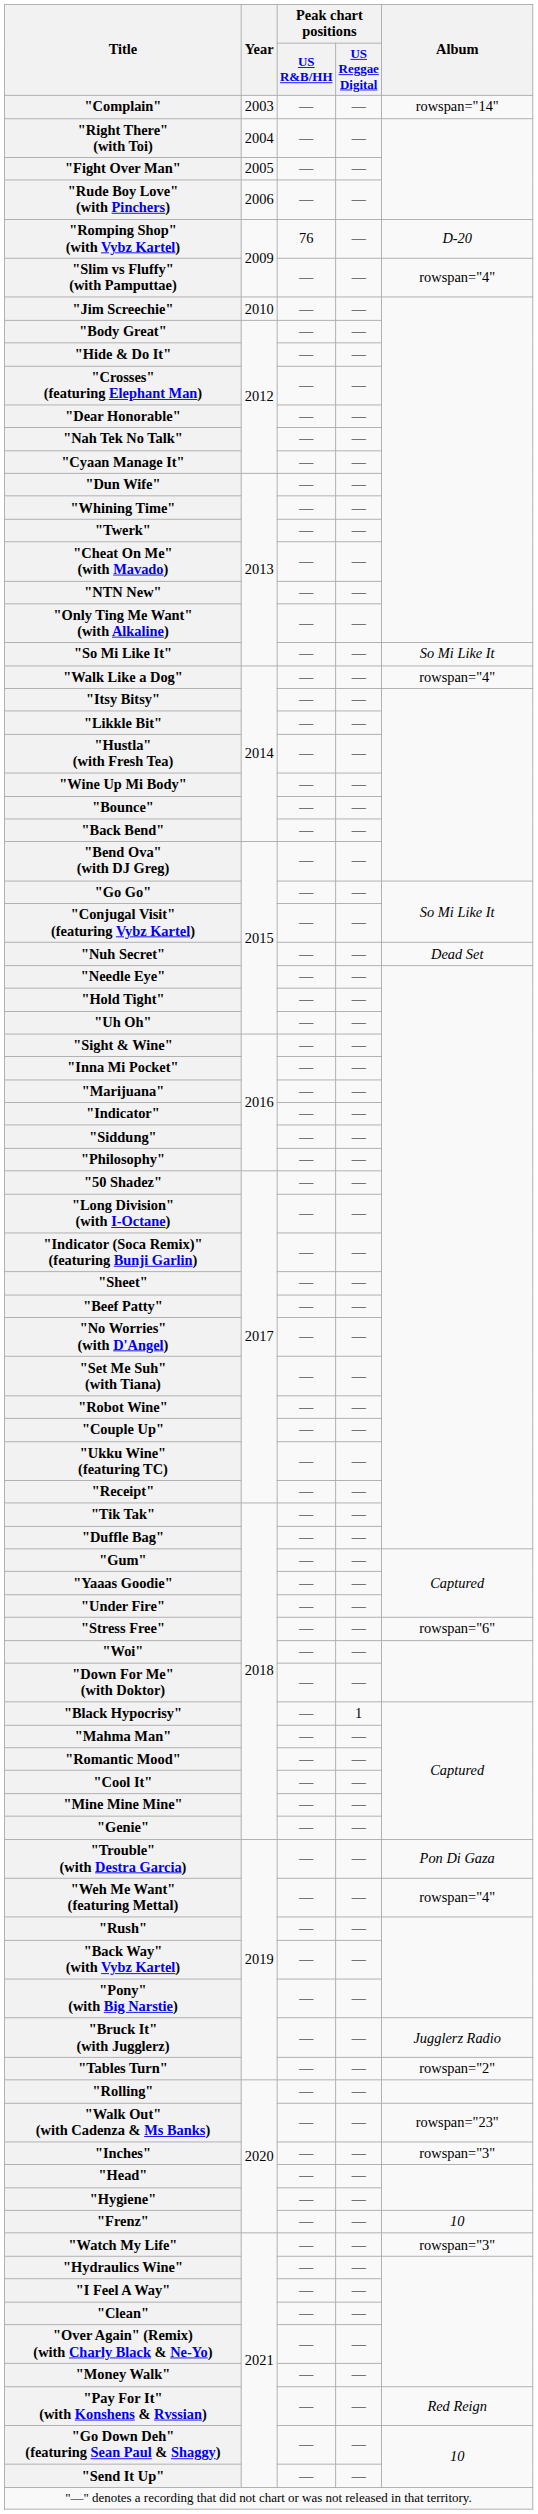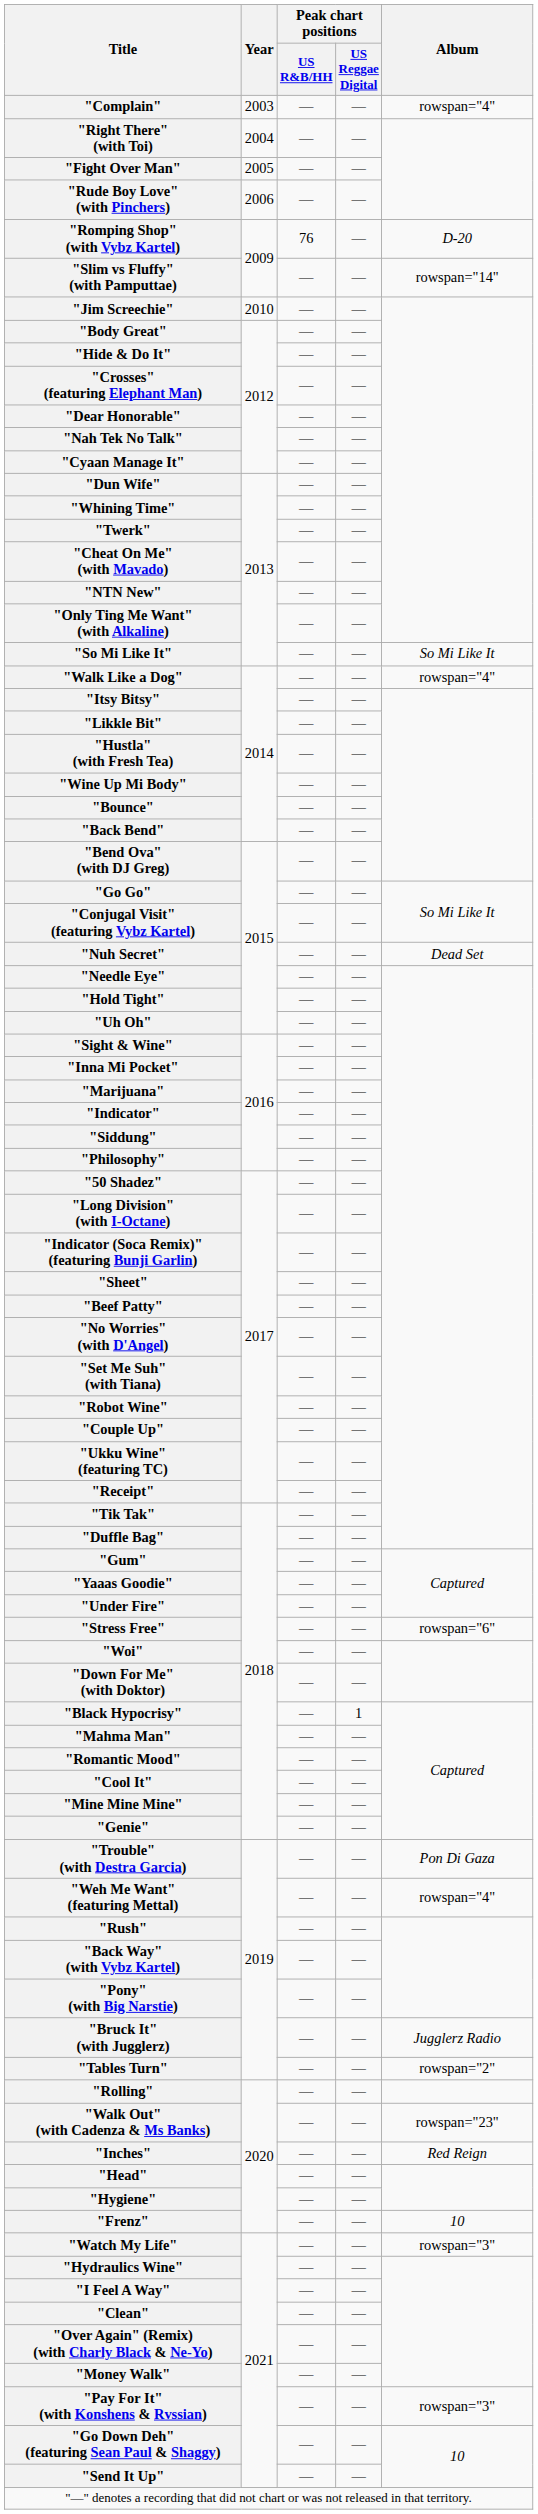"Complain" | Album: rowspan="14" -> rowspan="4"
"Slim vs Fluffy" (with Pamputtae) | Album: rowspan="4" -> rowspan="14"
"Inches" | Album: rowspan="3" -> Red Reign
"Pay For It" (with Konshens & Rvssian) | Album: Red Reign -> rowspan="3"
